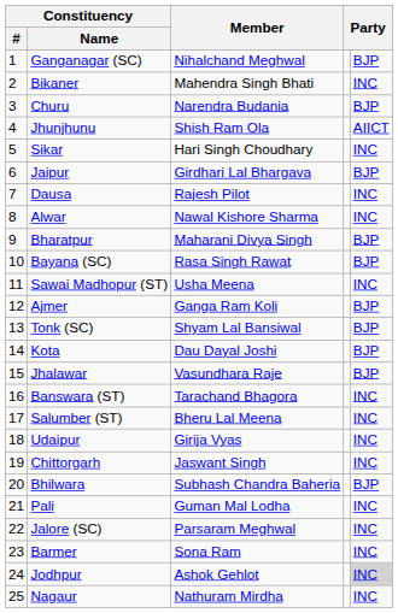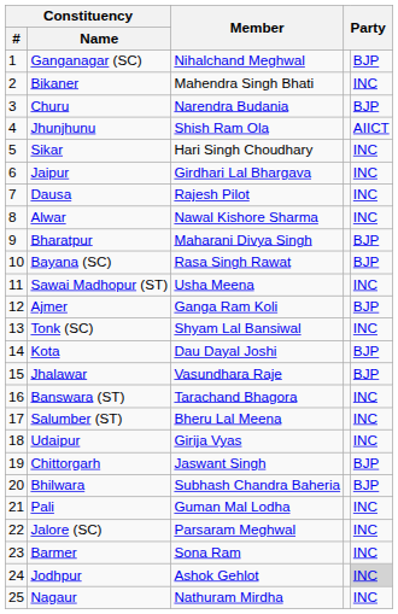Jaipur | column 5: BJP -> INC
Tonk (SC) | column 5: BJP -> INC
Chittorgarh | column 5: INC -> BJP
